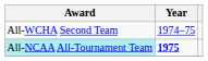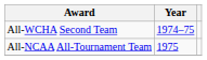row 3 | Award: paleturquoise background -> no background
row 3 | Year: bold -> normal
